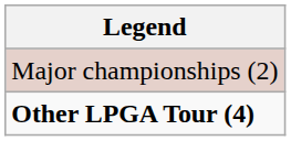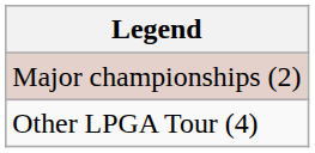row 3 | column 1: bold -> normal
